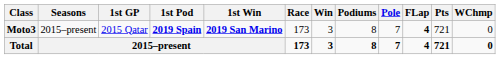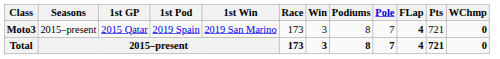Moto3 | 1st Pod: bold -> normal
Moto3 | 1st Win: bold -> normal
Moto3 | WChmp: normal -> bold
